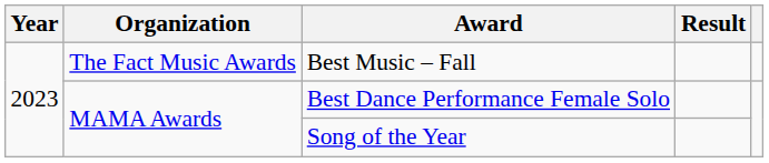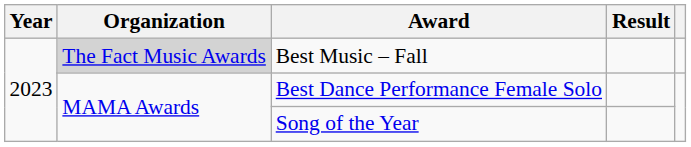Best Music – Fall | Organization: no background -> lightgrey background
